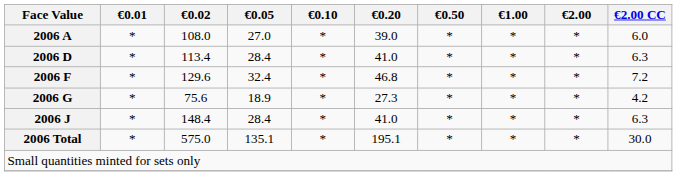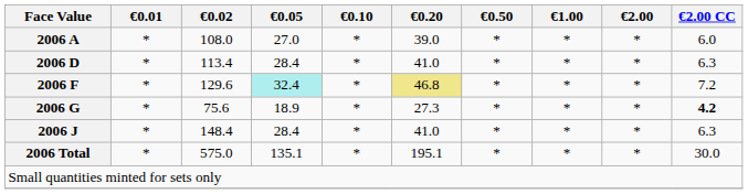2006 F | €0.05: no background -> paleturquoise background
2006 F | €0.20: no background -> khaki background
2006 G | €2.00 CC: normal -> bold
